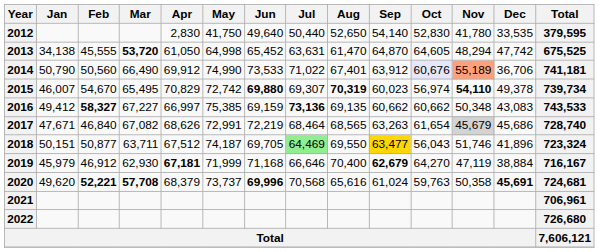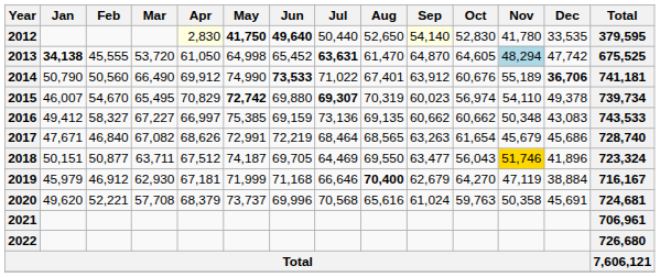2012 | Apr: no background -> lightyellow background
2012 | May: normal -> bold
2012 | Jun: normal -> bold
2012 | Sep: no background -> lightyellow background
2013 | Jan: normal -> bold
2013 | Mar: bold -> normal
2013 | Jul: normal -> bold
2013 | Nov: no background -> lightblue background
2014 | Jun: normal -> bold
2014 | Oct: lavender background -> no background
2014 | Nov: lightsalmon background -> no background
2014 | Dec: normal -> bold
2015 | May: normal -> bold
2015 | Jun: bold -> normal
2015 | Jul: normal -> bold
2015 | Aug: bold -> normal
2015 | Nov: bold -> normal
2016 | Feb: bold -> normal
2016 | Jul: bold -> normal
2017 | Nov: lightgrey background -> no background
2018 | Jul: lightgreen background -> no background
2018 | Sep: gold background -> no background
2018 | Nov: no background -> gold background
2019 | Apr: bold -> normal
2019 | Aug: normal -> bold
2019 | Sep: bold -> normal
2020 | Feb: bold -> normal
2020 | Mar: bold -> normal
2020 | Jun: bold -> normal
2020 | Dec: bold -> normal
